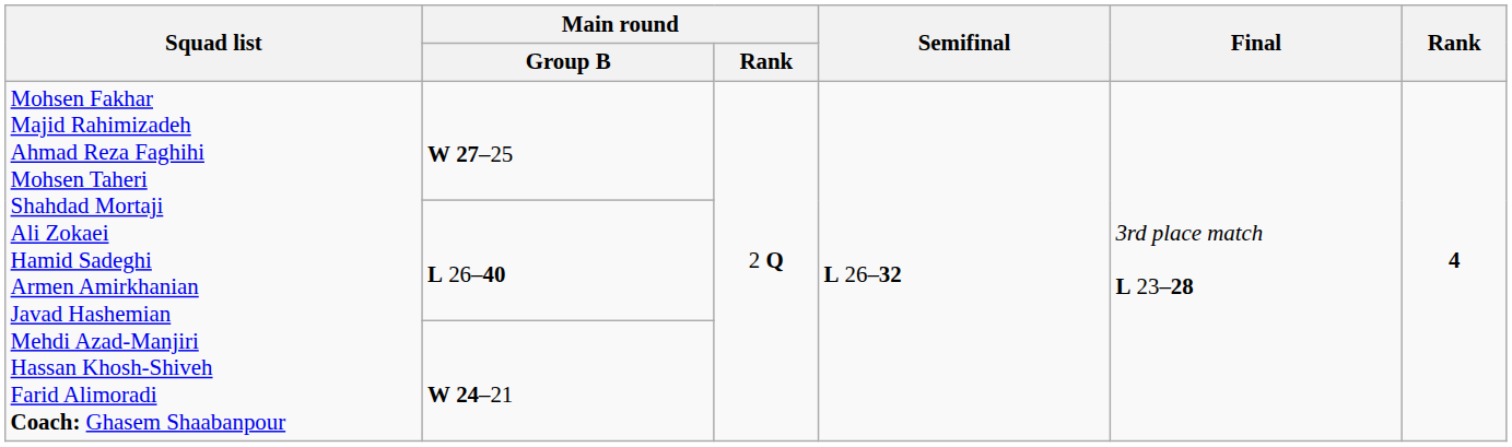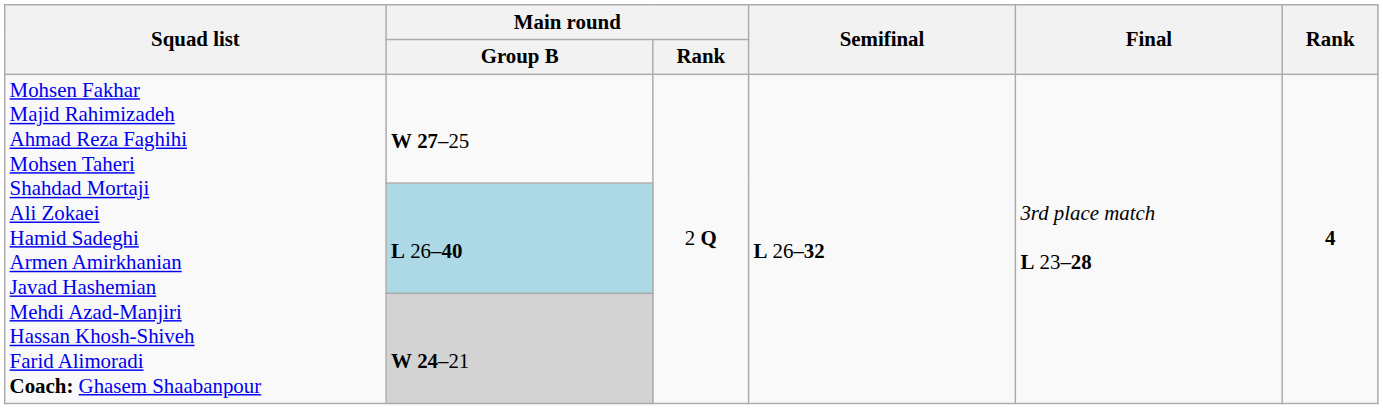L 26–40 | Main round / Group B: no background -> lightblue background
W 24–21 | Main round / Group B: no background -> lightgrey background
